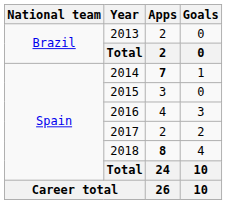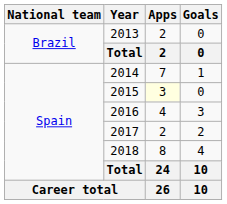2014 | Apps: bold -> normal
2015 | Apps: no background -> lightyellow background
2018 | Apps: bold -> normal
